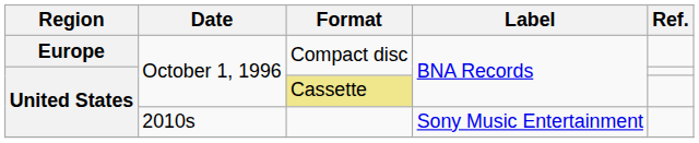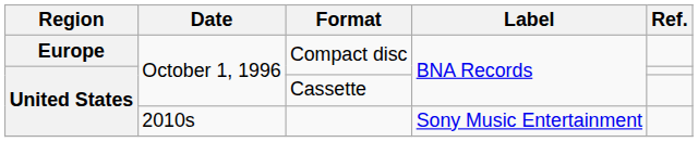Cassette | Format: khaki background -> no background
